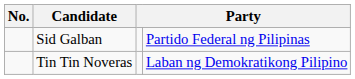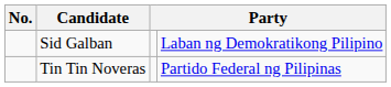Sid Galban | column 4: Partido Federal ng Pilipinas -> Laban ng Demokratikong Pilipino
Tin Tin Noveras | column 4: Laban ng Demokratikong Pilipino -> Partido Federal ng Pilipinas
